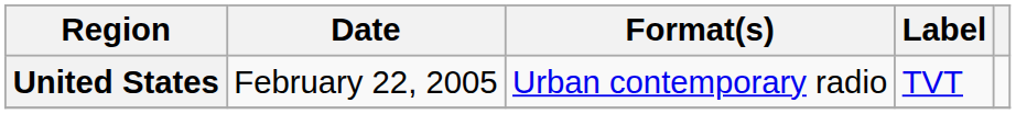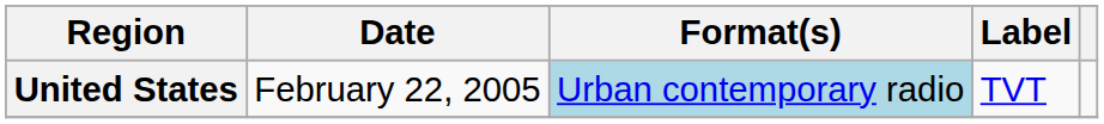United States | Format(s): no background -> lightblue background
